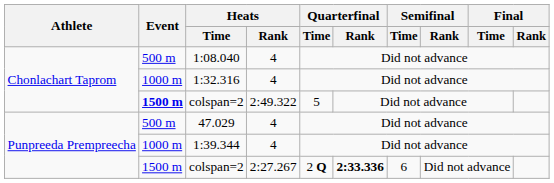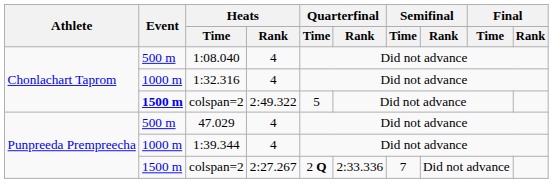colspan=2 / 2:27.267 | Quarterfinal / Rank: bold -> normal
colspan=2 / 2:27.267 | Semifinal / Time: 6 -> 7
